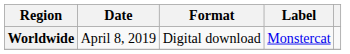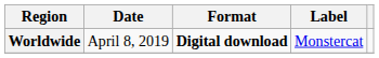Worldwide | Format: normal -> bold
